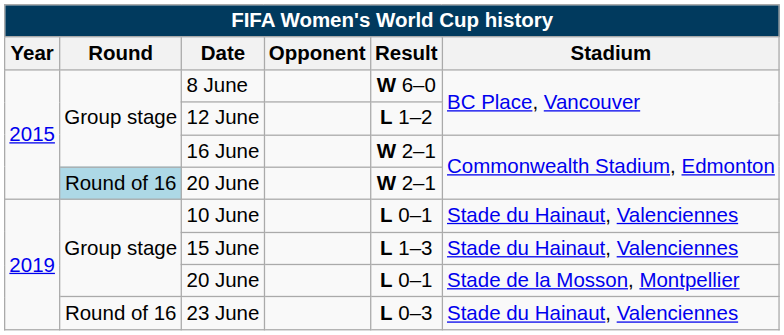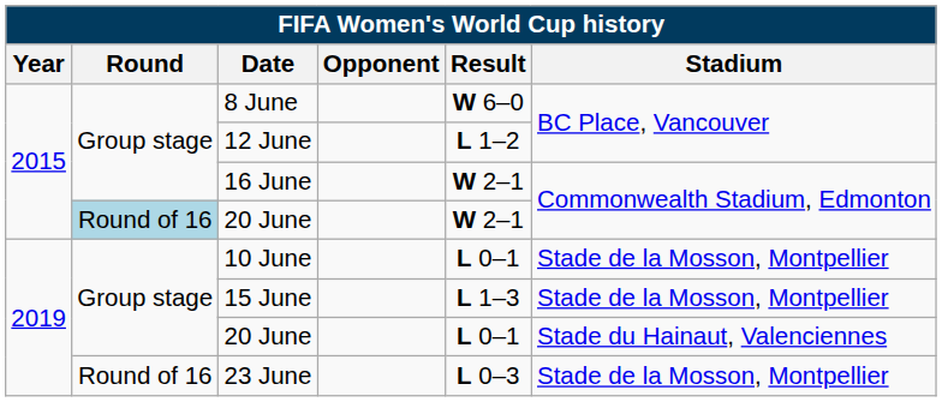10 June | Stadium: Stade du Hainaut, Valenciennes -> Stade de la Mosson, Montpellier
15 June | Stadium: Stade du Hainaut, Valenciennes -> Stade de la Mosson, Montpellier
2019 / 20 June | Stadium: Stade de la Mosson, Montpellier -> Stade du Hainaut, Valenciennes
23 June | Stadium: Stade du Hainaut, Valenciennes -> Stade de la Mosson, Montpellier
